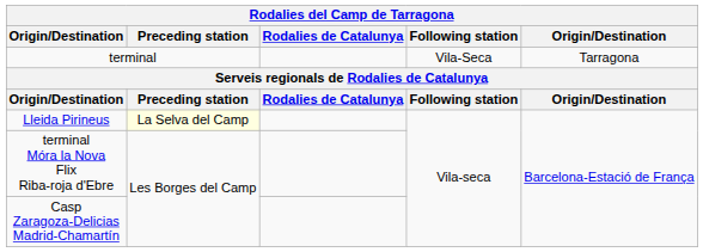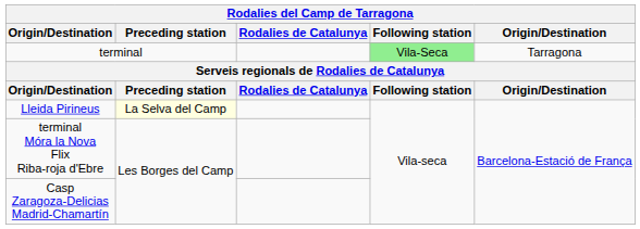terminal | Following station: no background -> lightgreen background
